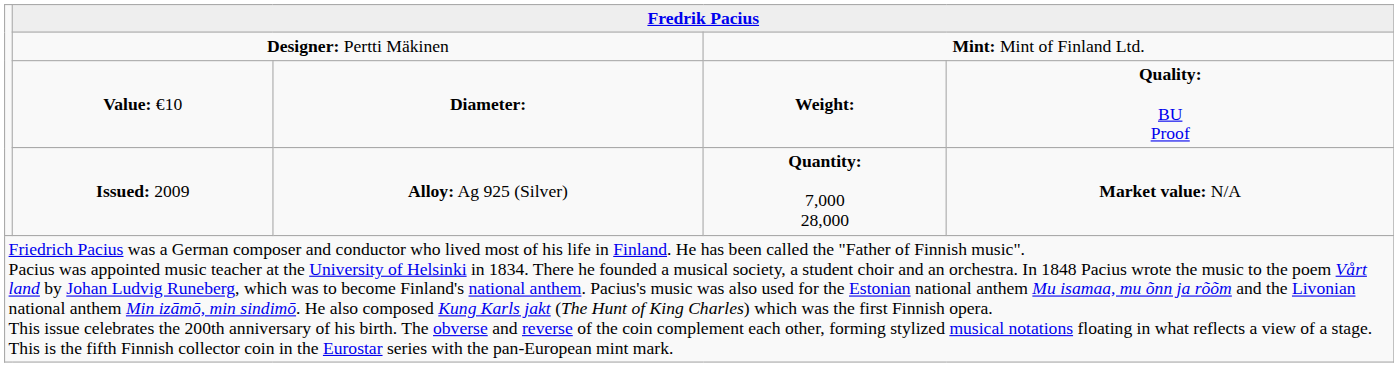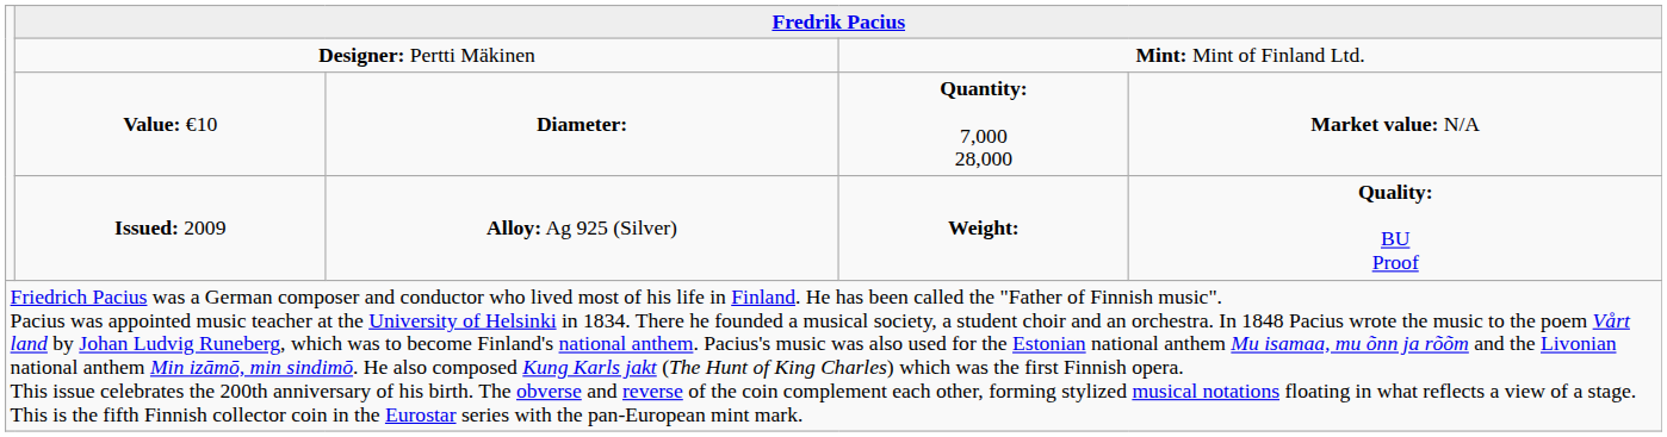Value: €10 | column 4: Weight: -> Quantity: 7,000 28,000
Value: €10 | column 5: Quality: BU Proof -> Market value: N/A
Issued: 2009 | column 4: Quantity: 7,000 28,000 -> Weight:
Issued: 2009 | column 5: Market value: N/A -> Quality: BU Proof
